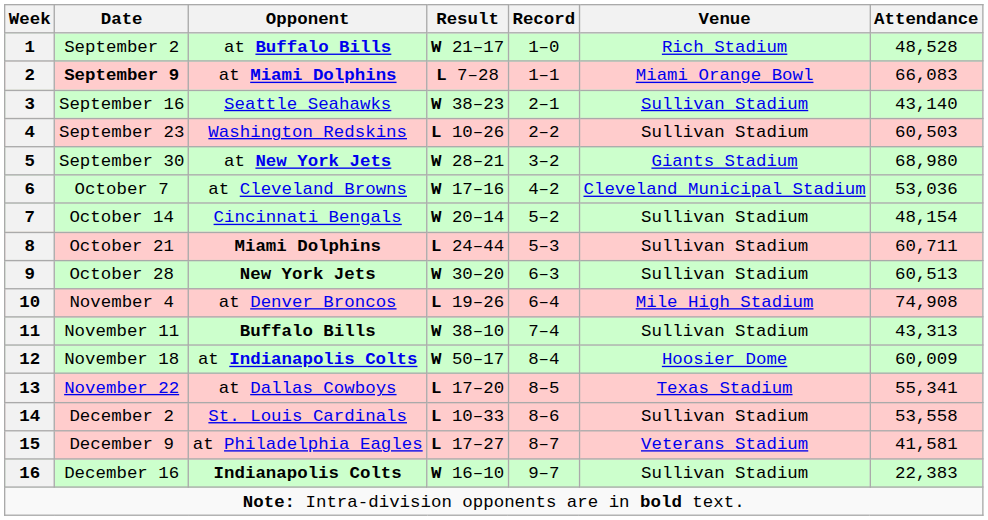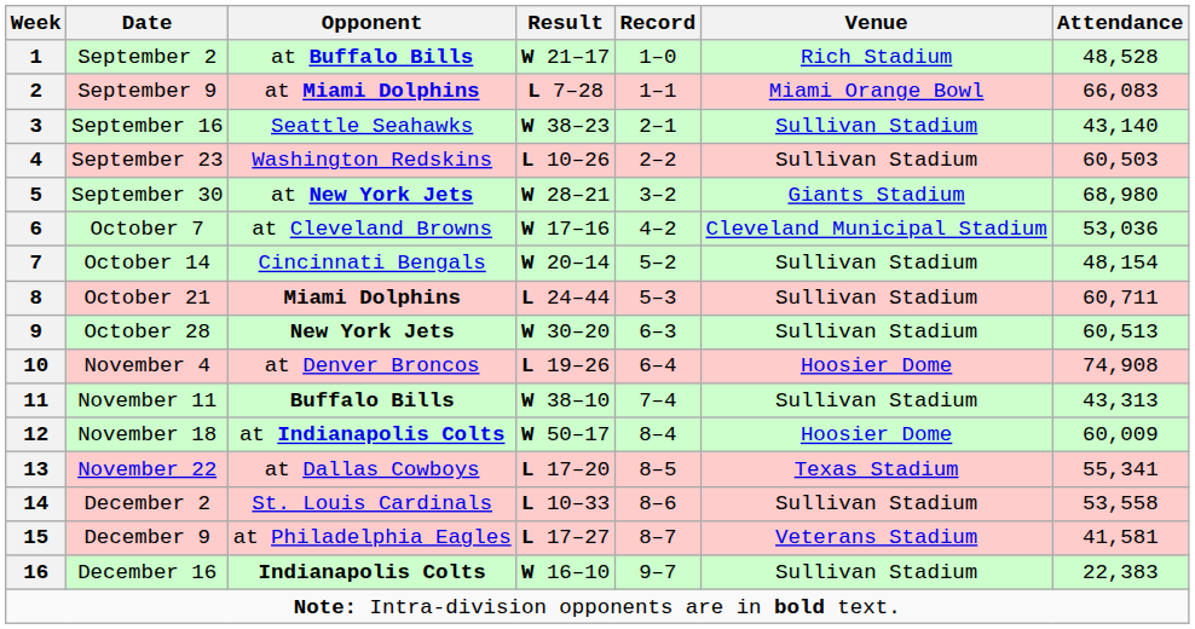2 | Date: bold -> normal
10 | Venue: Mile High Stadium -> Hoosier Dome
